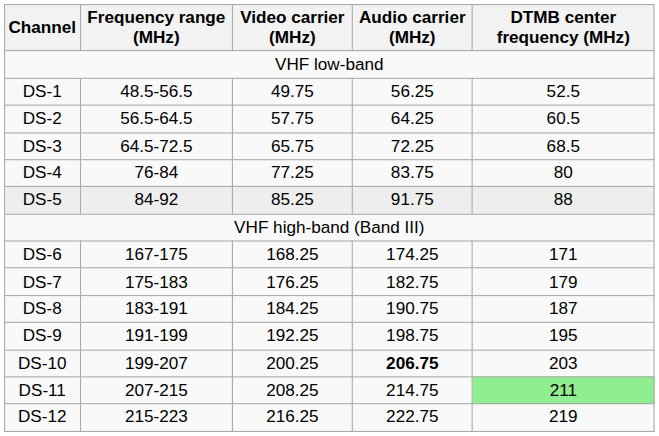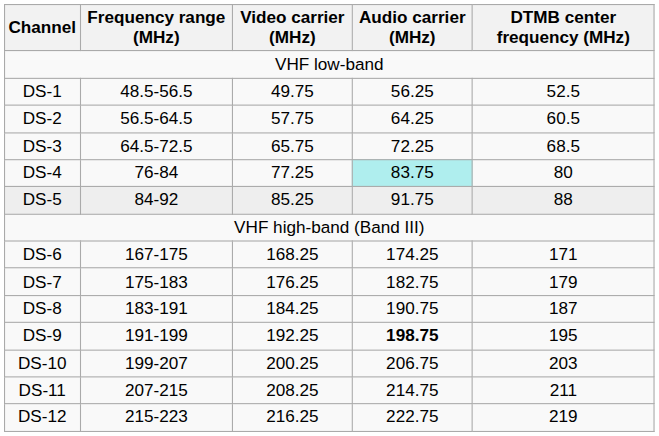DS-4 | Audio carrier (MHz): no background -> paleturquoise background
DS-9 | Audio carrier (MHz): normal -> bold
DS-10 | Audio carrier (MHz): bold -> normal
DS-11 | DTMB center frequency (MHz): lightgreen background -> no background
